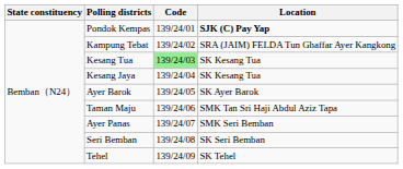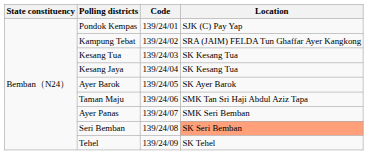Pondok Kempas | Location: bold -> normal
Kesang Tua | Code: lightgreen background -> no background
Seri Bemban | Location: no background -> lightsalmon background
